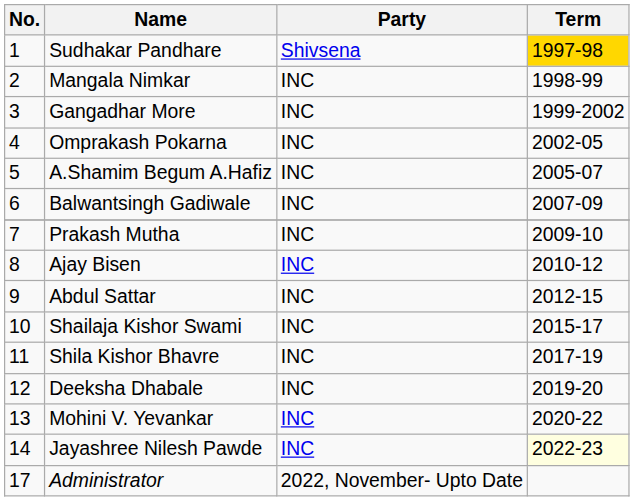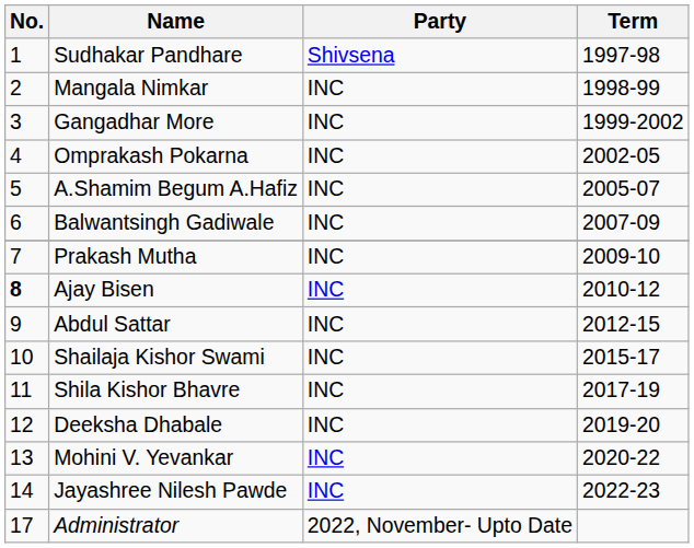Sudhakar Pandhare | Term: gold background -> no background
Ajay Bisen | No.: normal -> bold
Jayashree Nilesh Pawde | Term: lightyellow background -> no background
